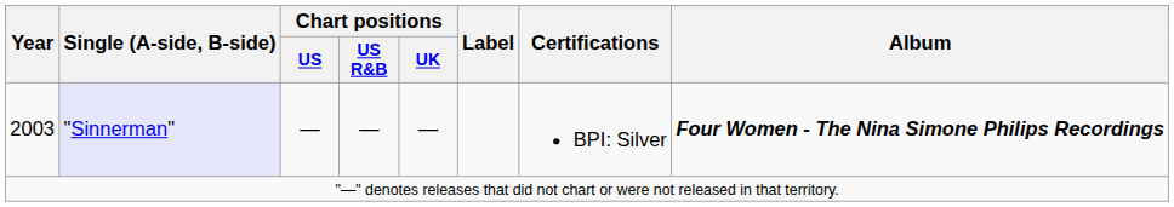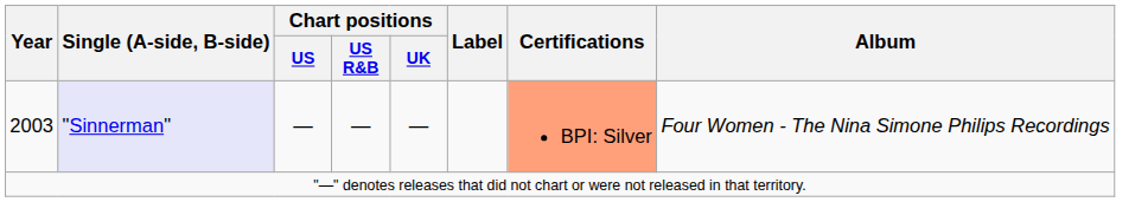2003 | Certifications: no background -> lightsalmon background
2003 | Album: bold -> normal
